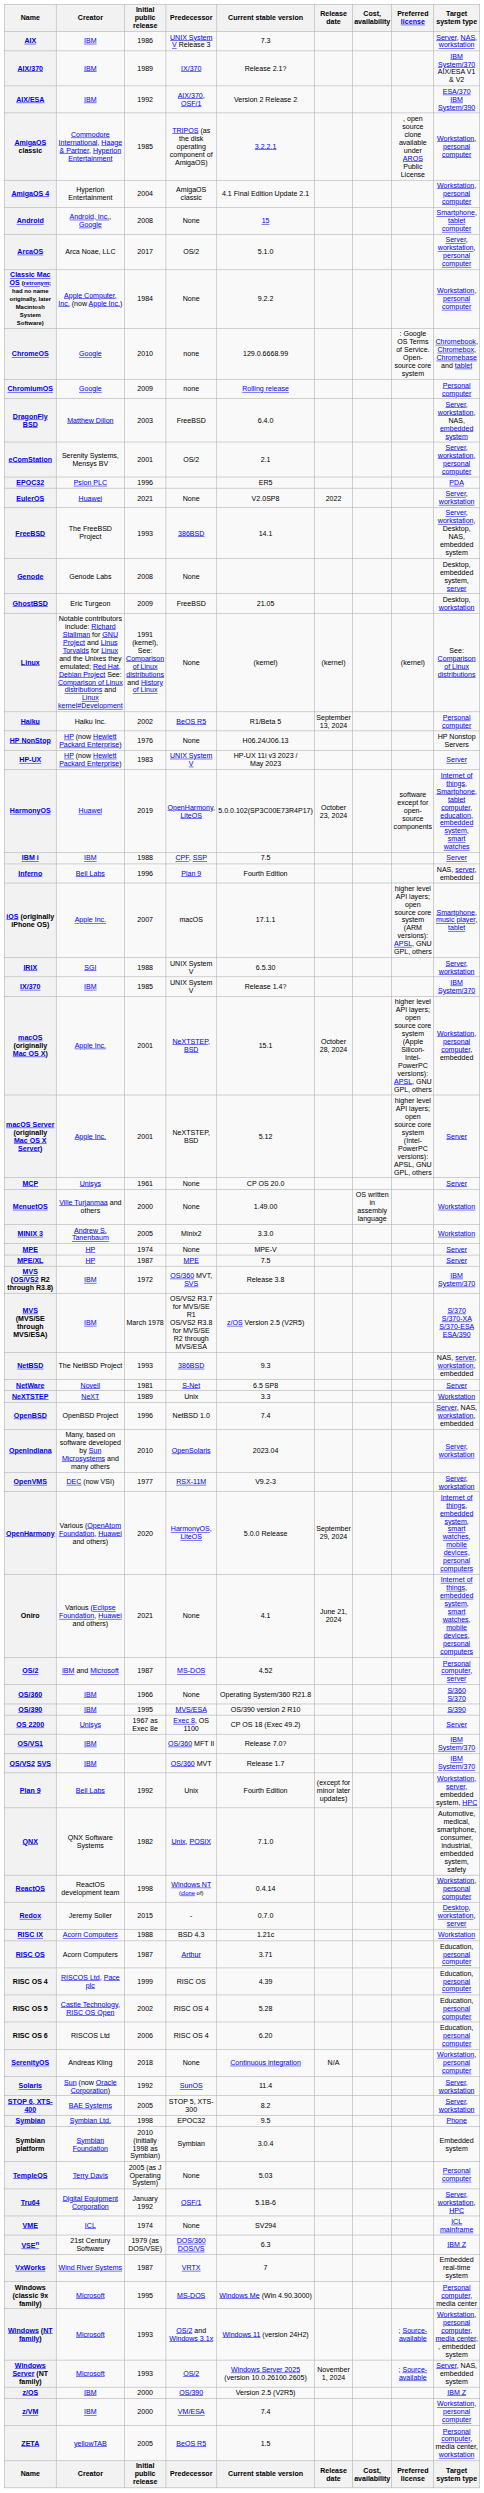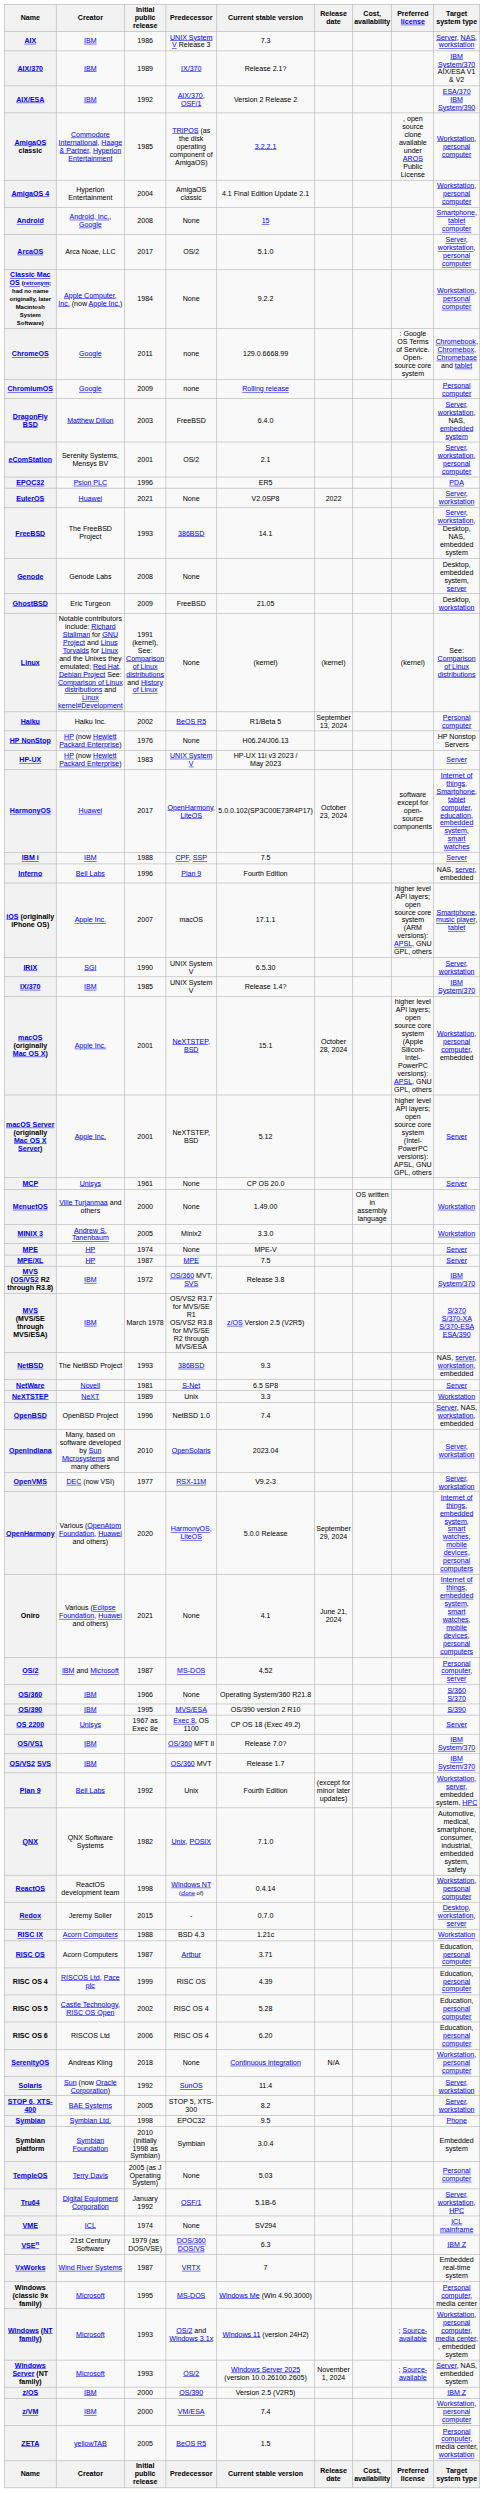ChromeOS | Initial public release: 2010 -> 2011
HarmonyOS | Initial public release: 2019 -> 2017
IRIX | Initial public release: 1988 -> 1990
